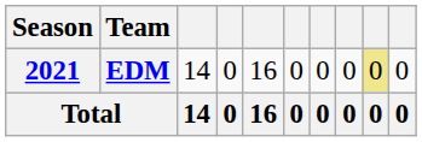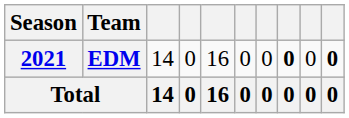EDM | column 8: normal -> bold
EDM | column 9: khaki background -> no background
EDM | column 10: normal -> bold
